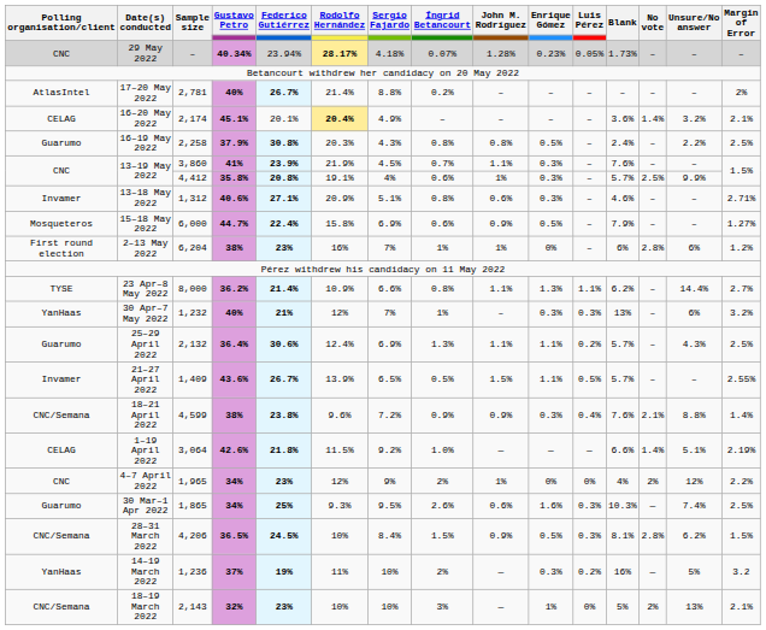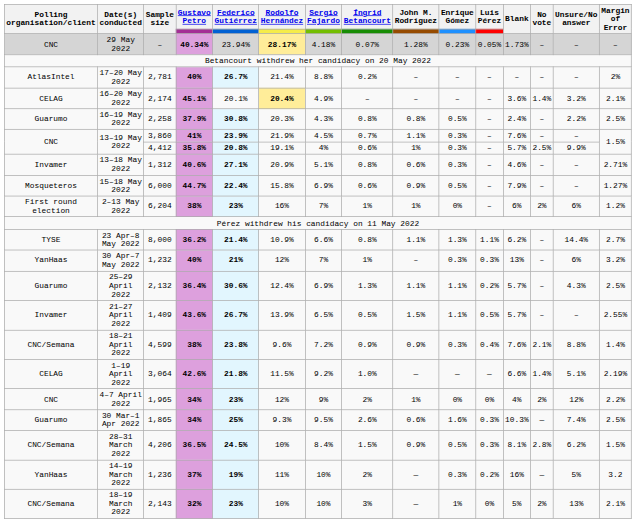2–13 May 2022 | No vote: 2.8% -> 2%
